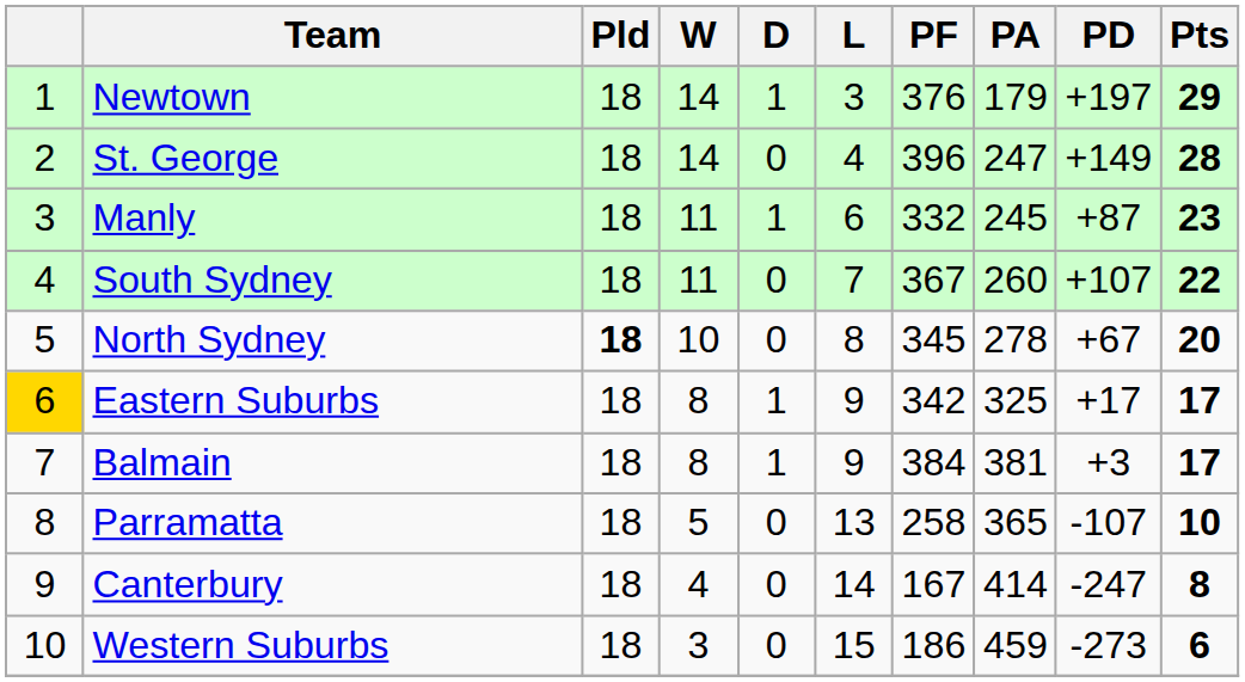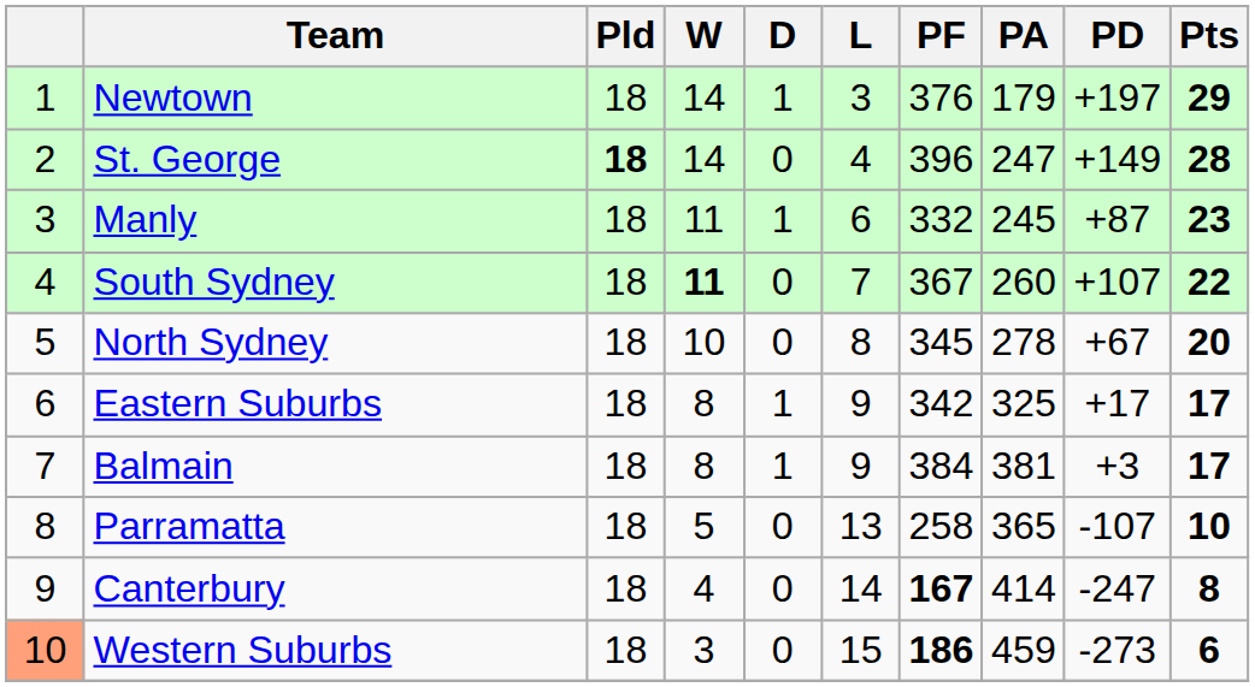St. George | Pld: normal -> bold
South Sydney | W: normal -> bold
North Sydney | Pld: bold -> normal
Eastern Suburbs | column 1: gold background -> no background
Canterbury | PF: normal -> bold
Western Suburbs | column 1: no background -> lightsalmon background
Western Suburbs | PF: normal -> bold
